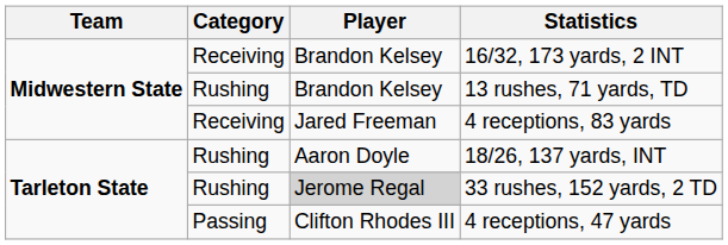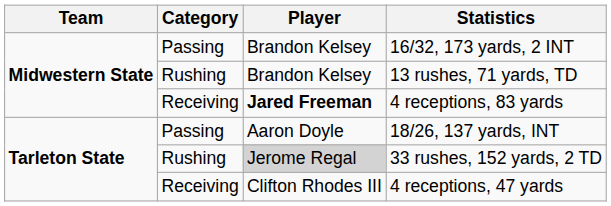16/32, 173 yards, 2 INT | Category: Receiving -> Passing
4 receptions, 83 yards | Player: normal -> bold
18/26, 137 yards, INT | Category: Rushing -> Passing
4 receptions, 47 yards | Category: Passing -> Receiving
